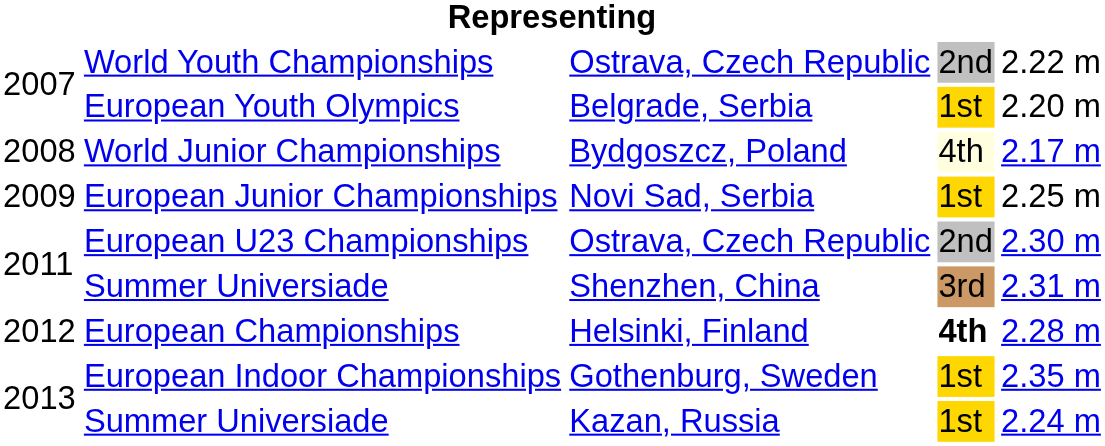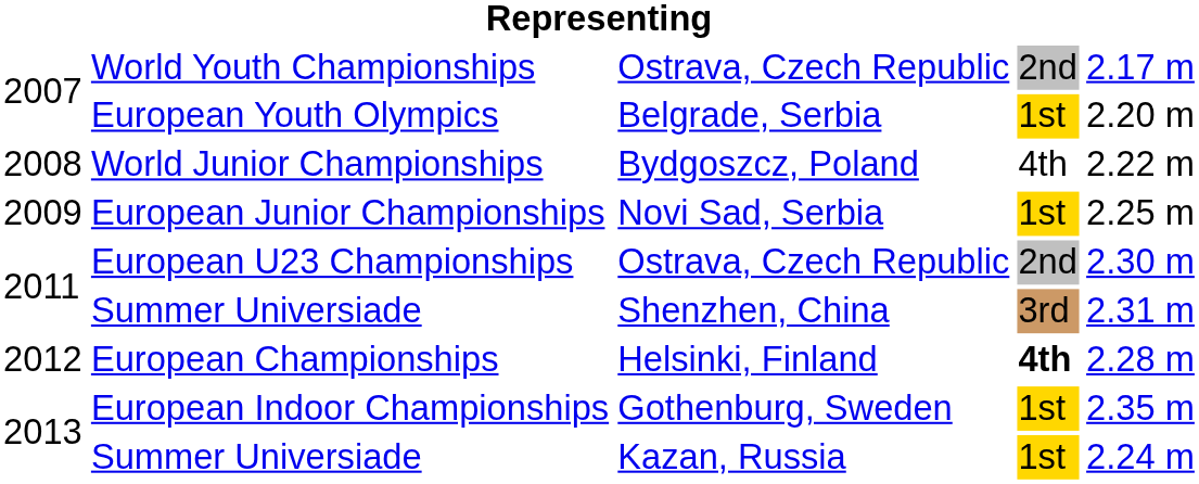World Youth Championships | column 5: 2.22 m -> 2.17 m
World Junior Championships | column 4: lightyellow background -> no background
World Junior Championships | column 5: 2.17 m -> 2.22 m
